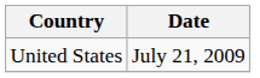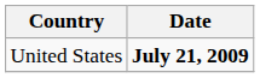United States | Date: normal -> bold
